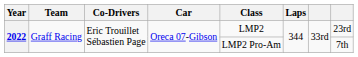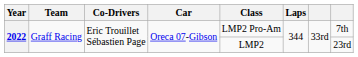row 2 | Class: LMP2 -> LMP2 Pro-Am
row 2 | column 8: 23rd -> 7th
row 3 | Class: LMP2 Pro-Am -> LMP2
row 3 | column 8: 7th -> 23rd
